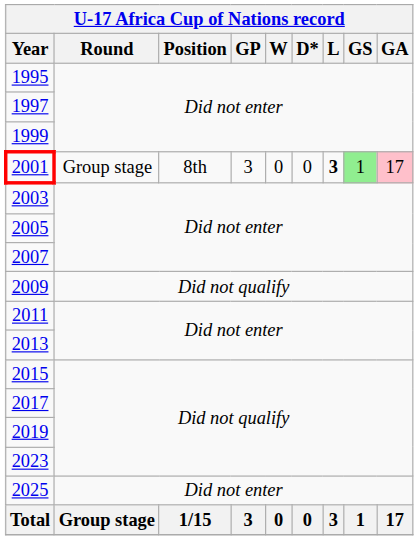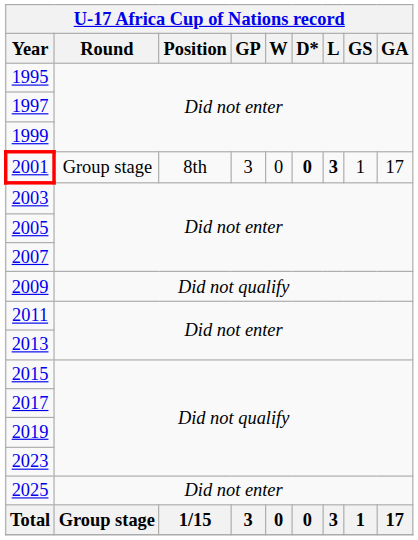2001 | D*: normal -> bold
2001 | GS: lightgreen background -> no background
2001 | GA: pink background -> no background
